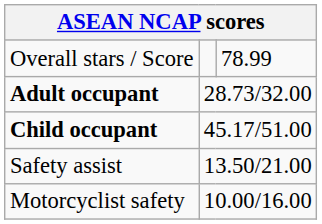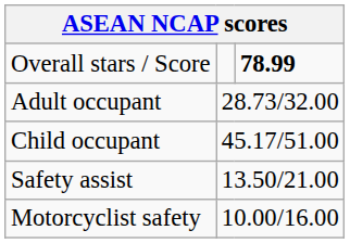Overall stars / Score | column 3: normal -> bold
Adult occupant | column 1: bold -> normal
Child occupant | column 1: bold -> normal
